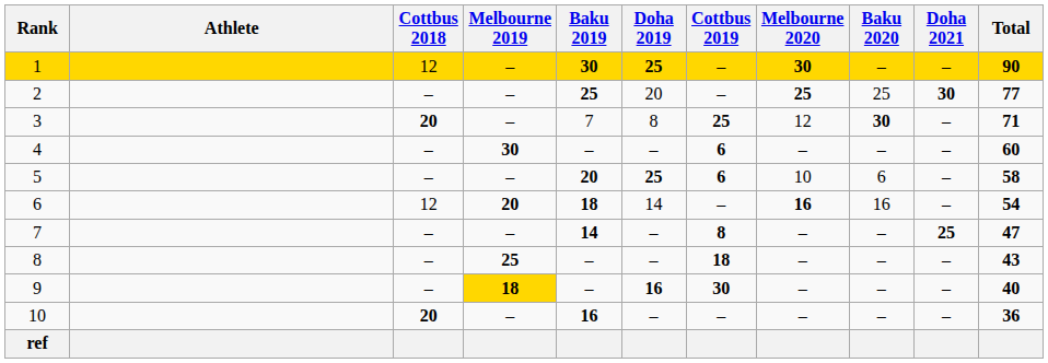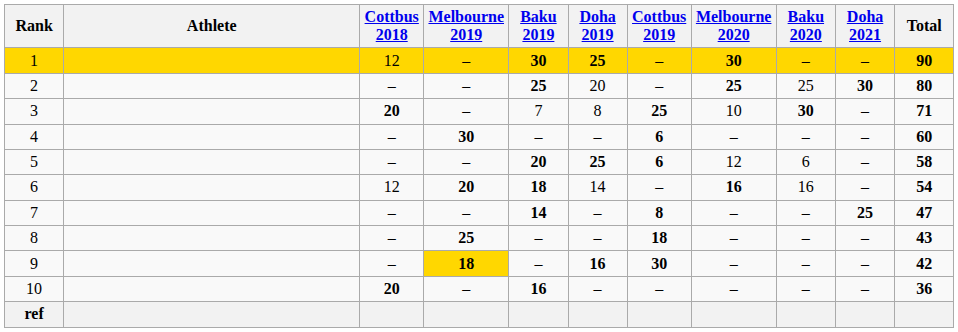2 | Total: 77 -> 80
3 | Melbourne 2020: 12 -> 10
5 | Melbourne 2020: 10 -> 12
9 | Total: 40 -> 42
